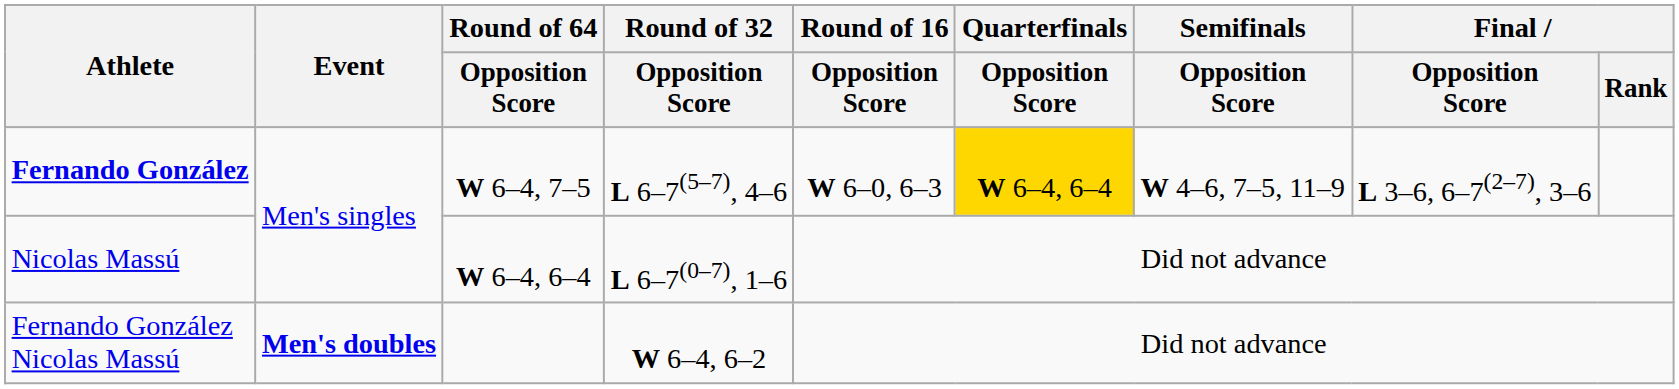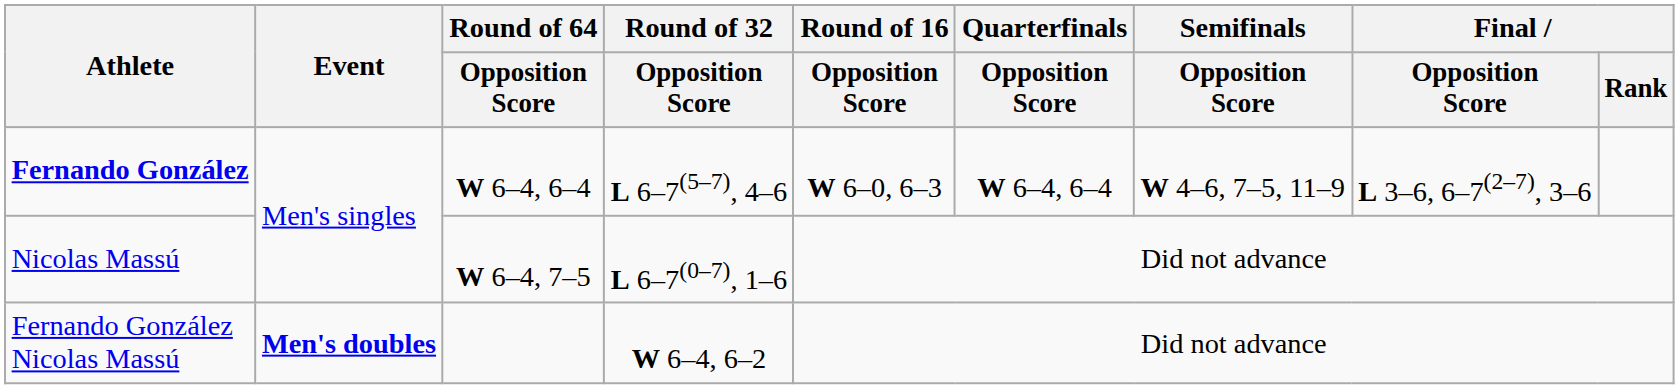Fernando González | Round of 64 / Opposition Score: W 6–4, 7–5 -> W 6–4, 6–4
Fernando González | Quarterfinals / Opposition Score: gold background -> no background
Nicolas Massú | Round of 64 / Opposition Score: W 6–4, 6–4 -> W 6–4, 7–5
